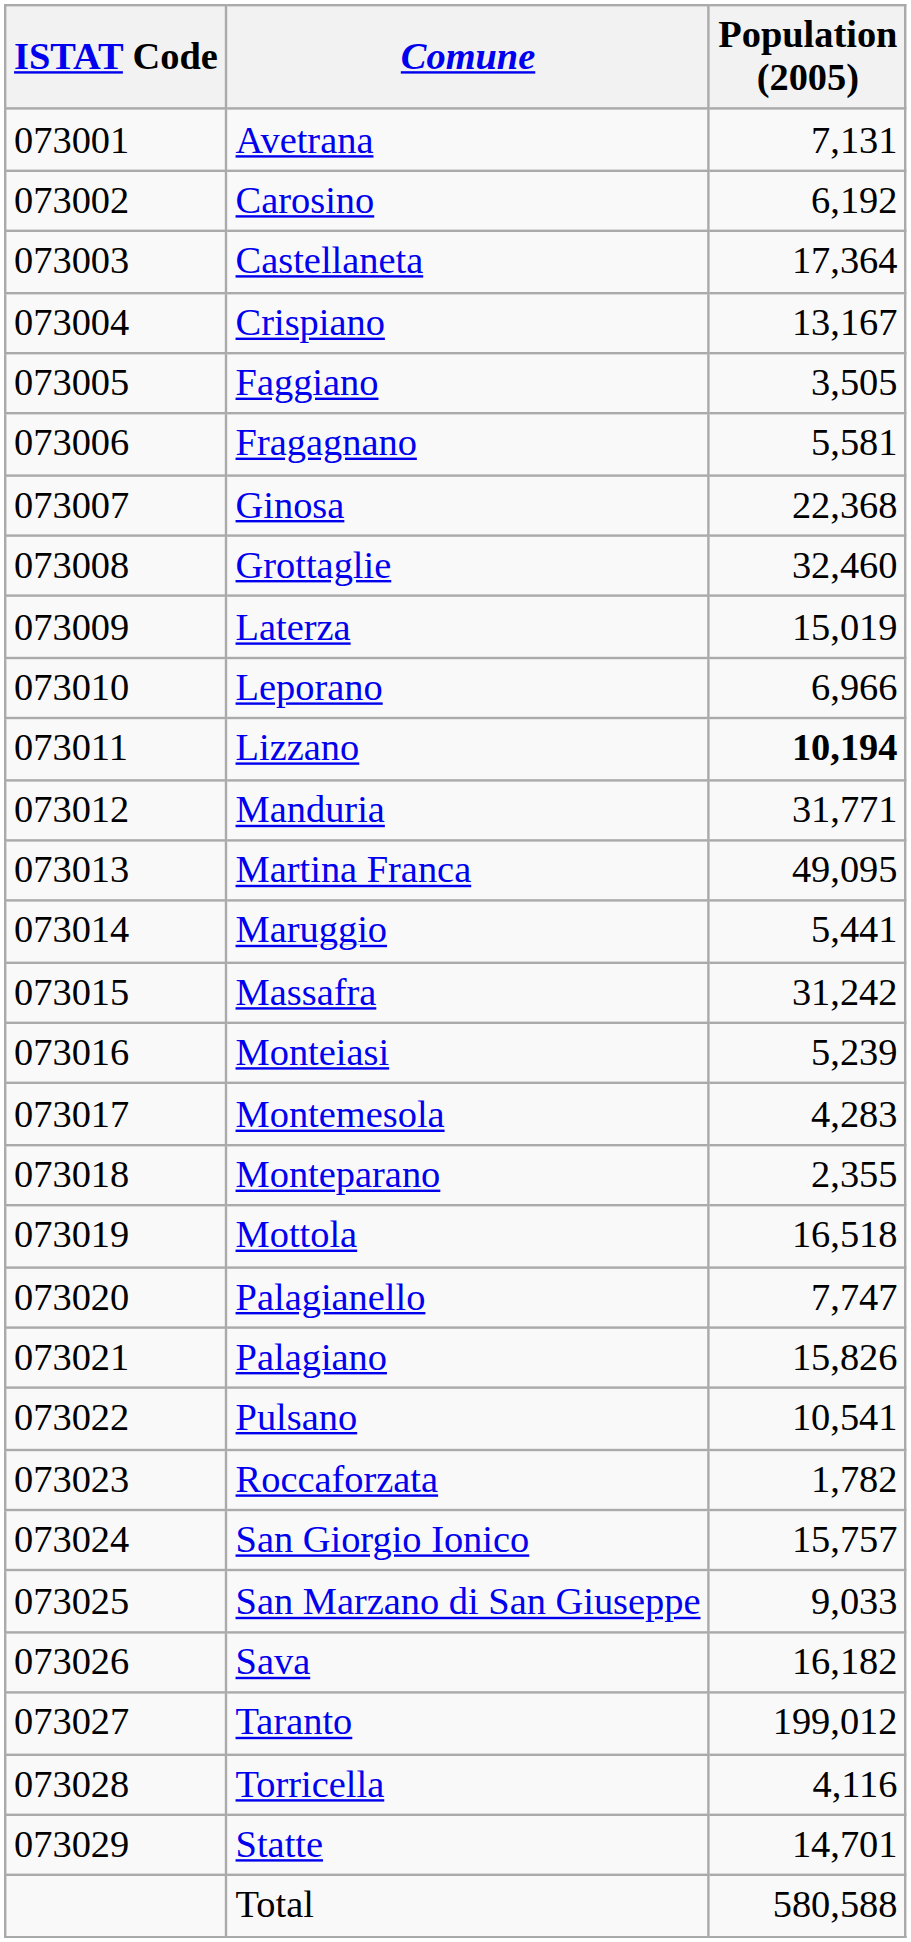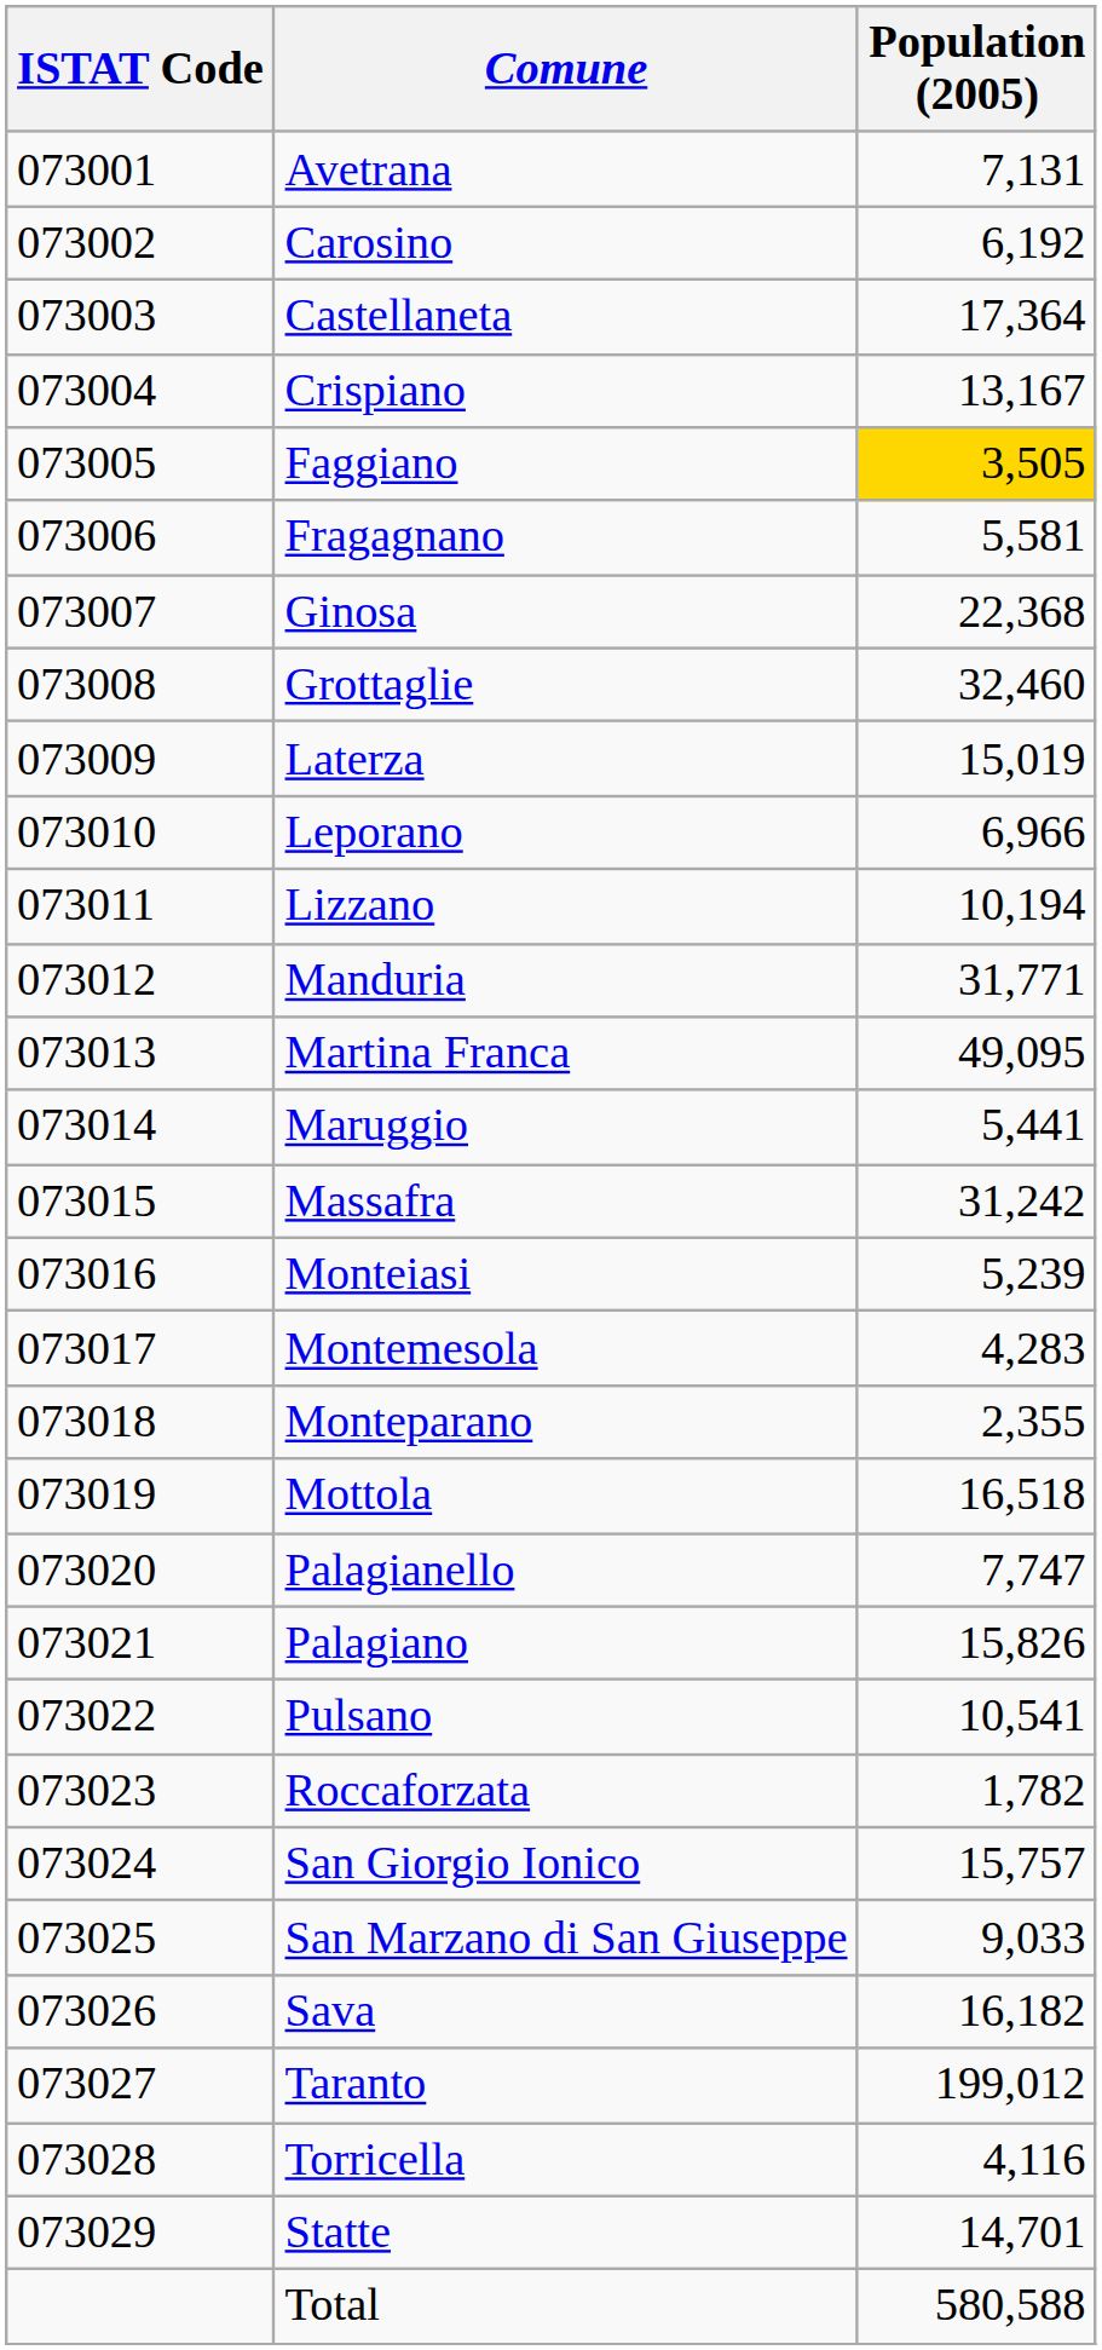Faggiano | Population (2005): no background -> gold background
Lizzano | Population (2005): bold -> normal
